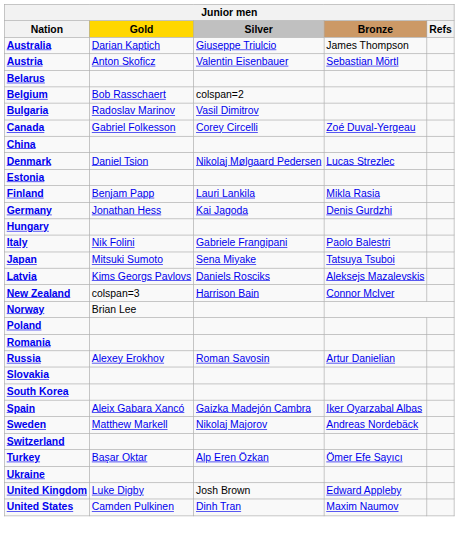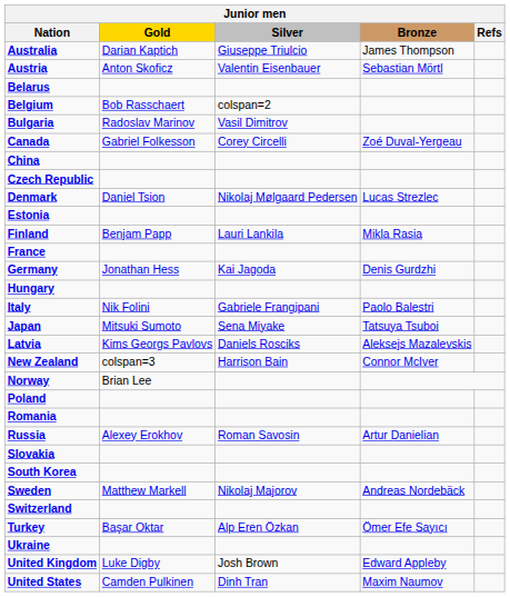+ row: Czech Republic
+ row: France
- row: Spain | Aleix Gabara Xancó | Gaizka Madejón Cambra | Iker Oyarzabal Albas
